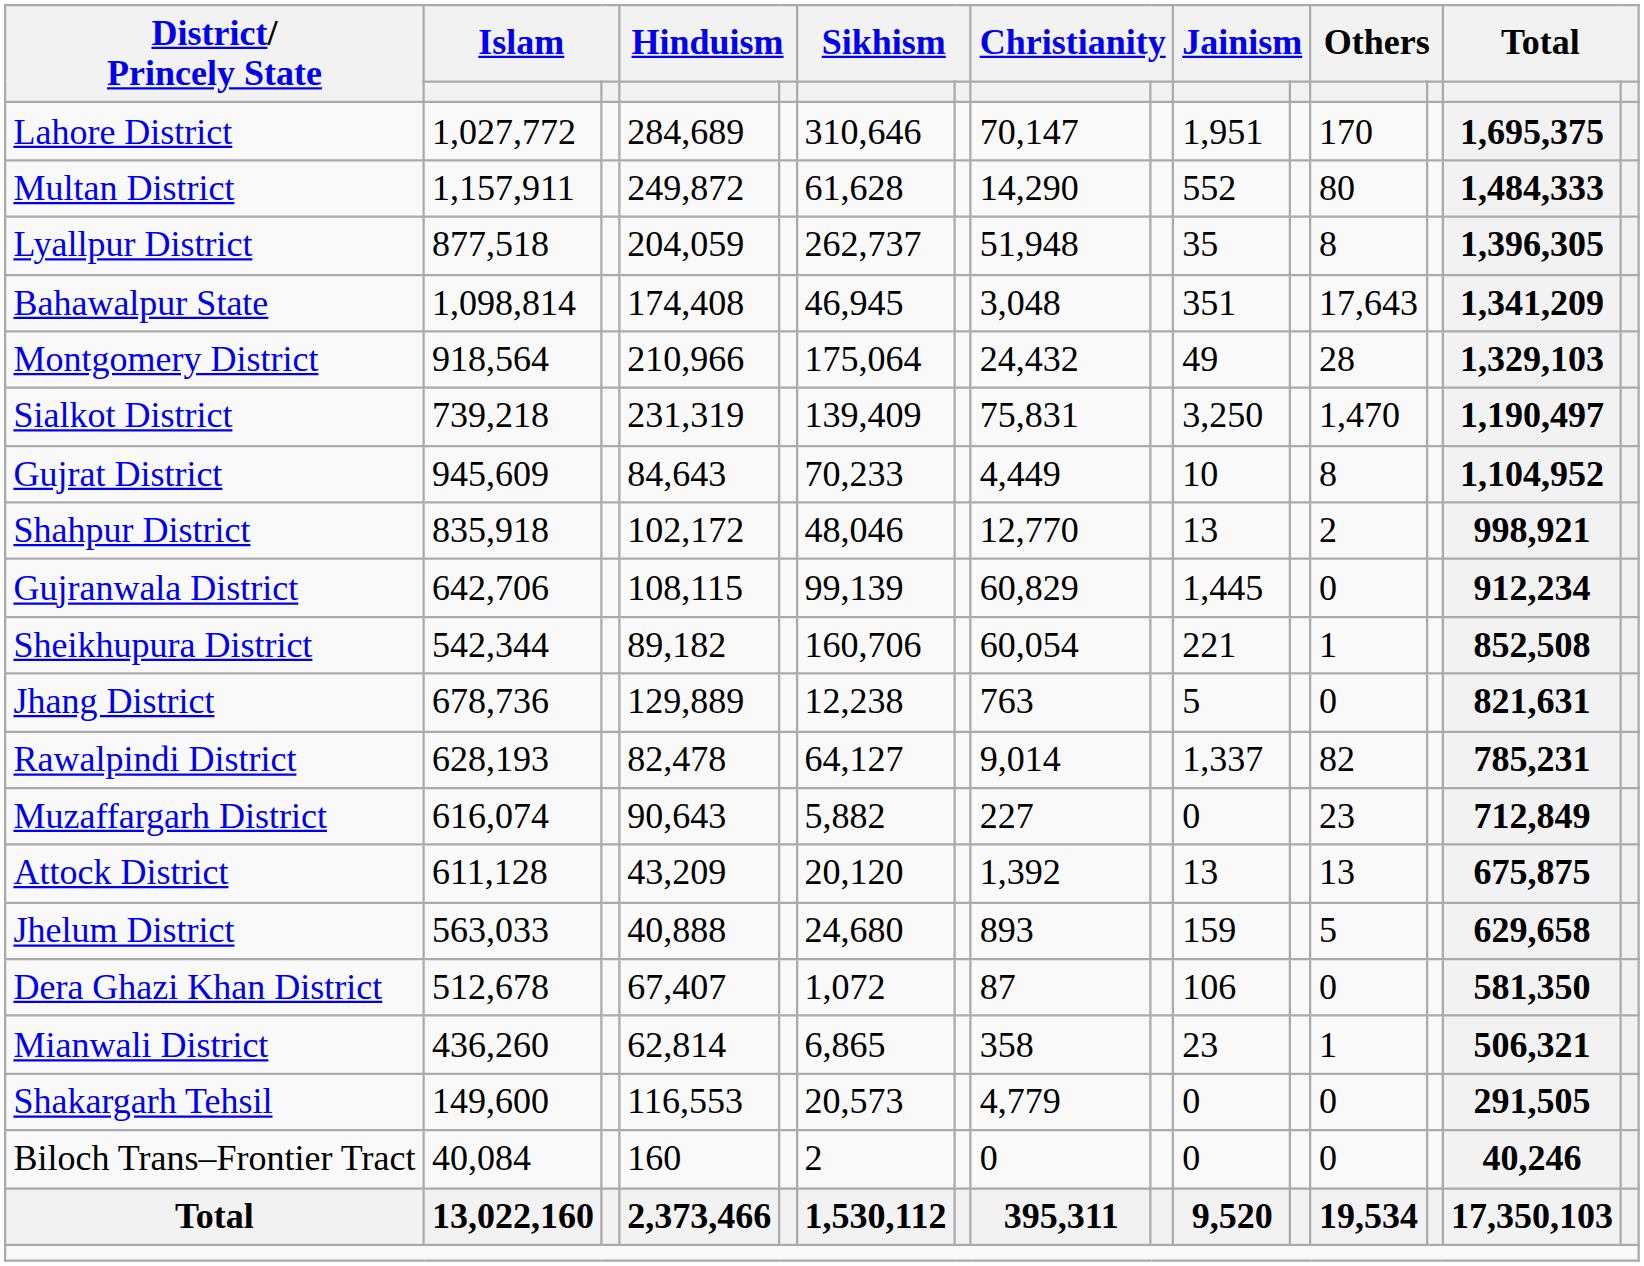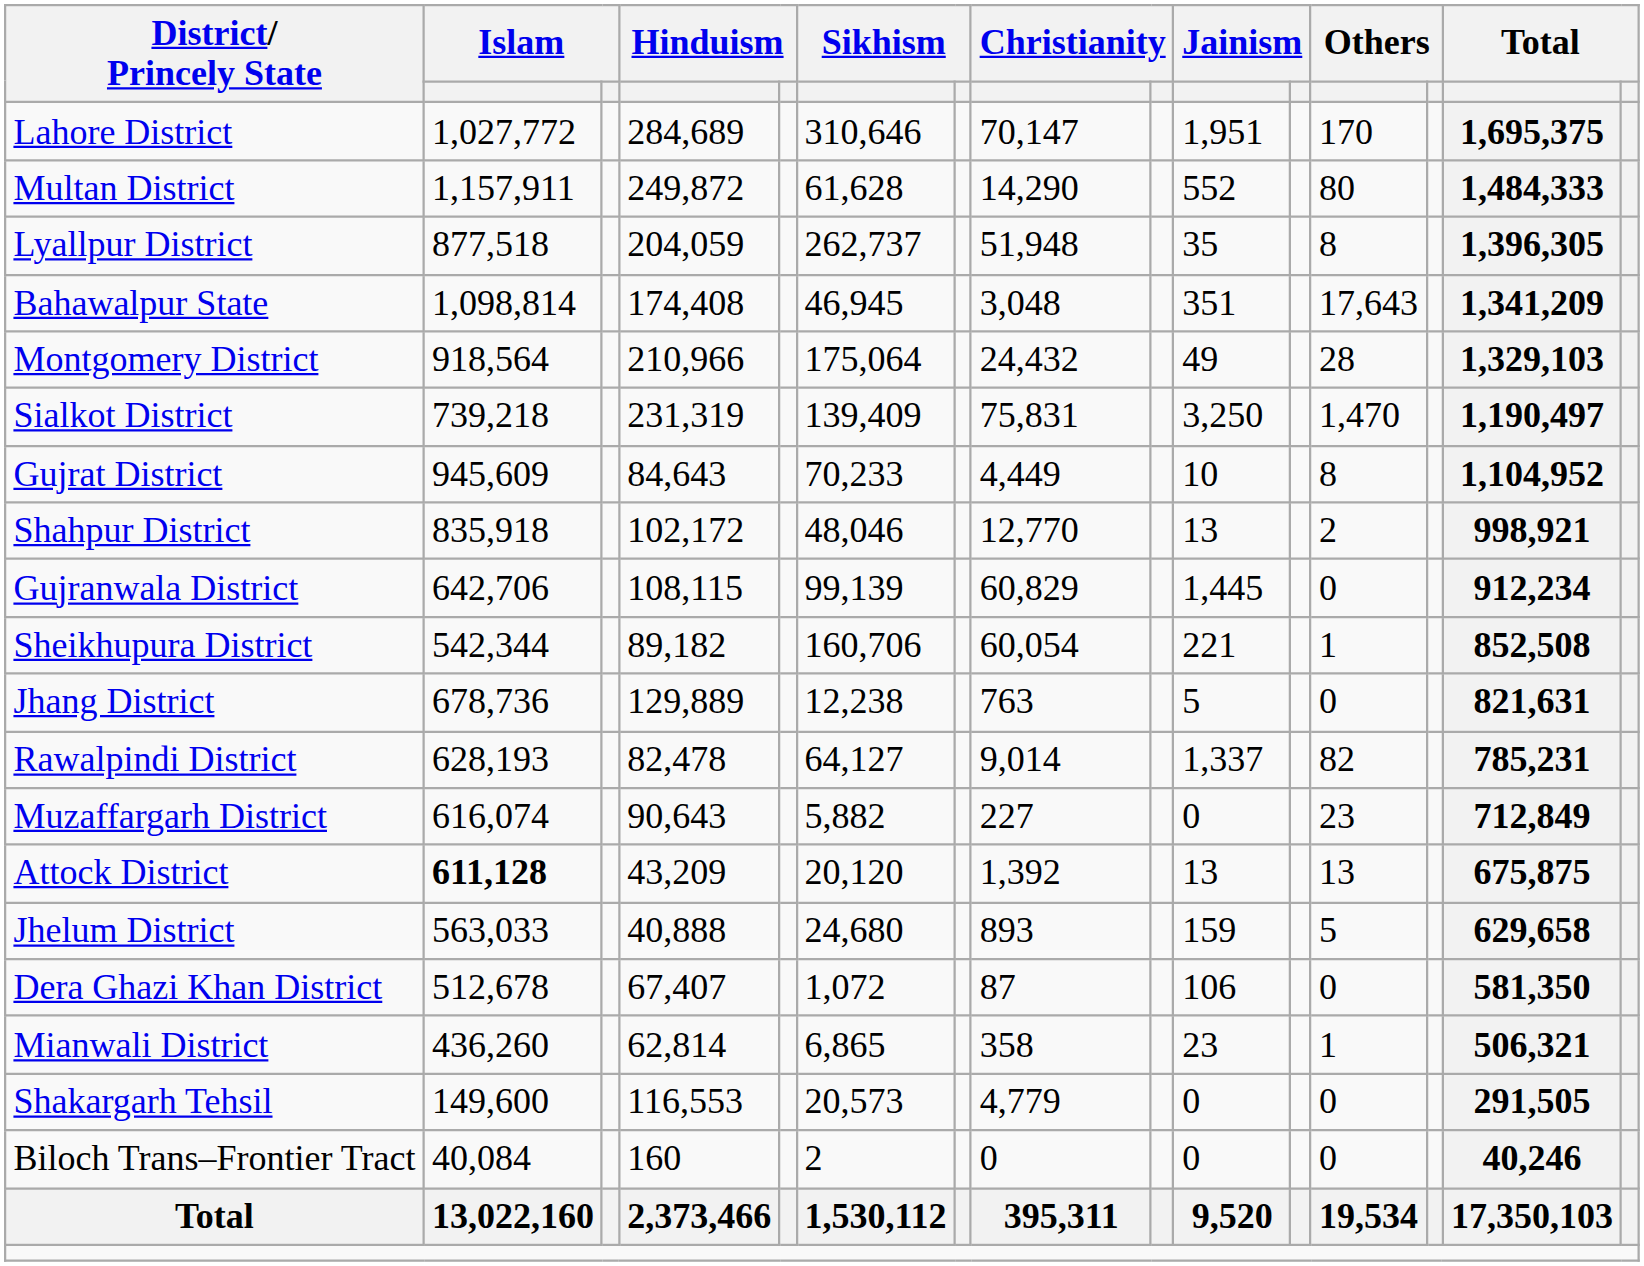Attock District | column 2: normal -> bold
